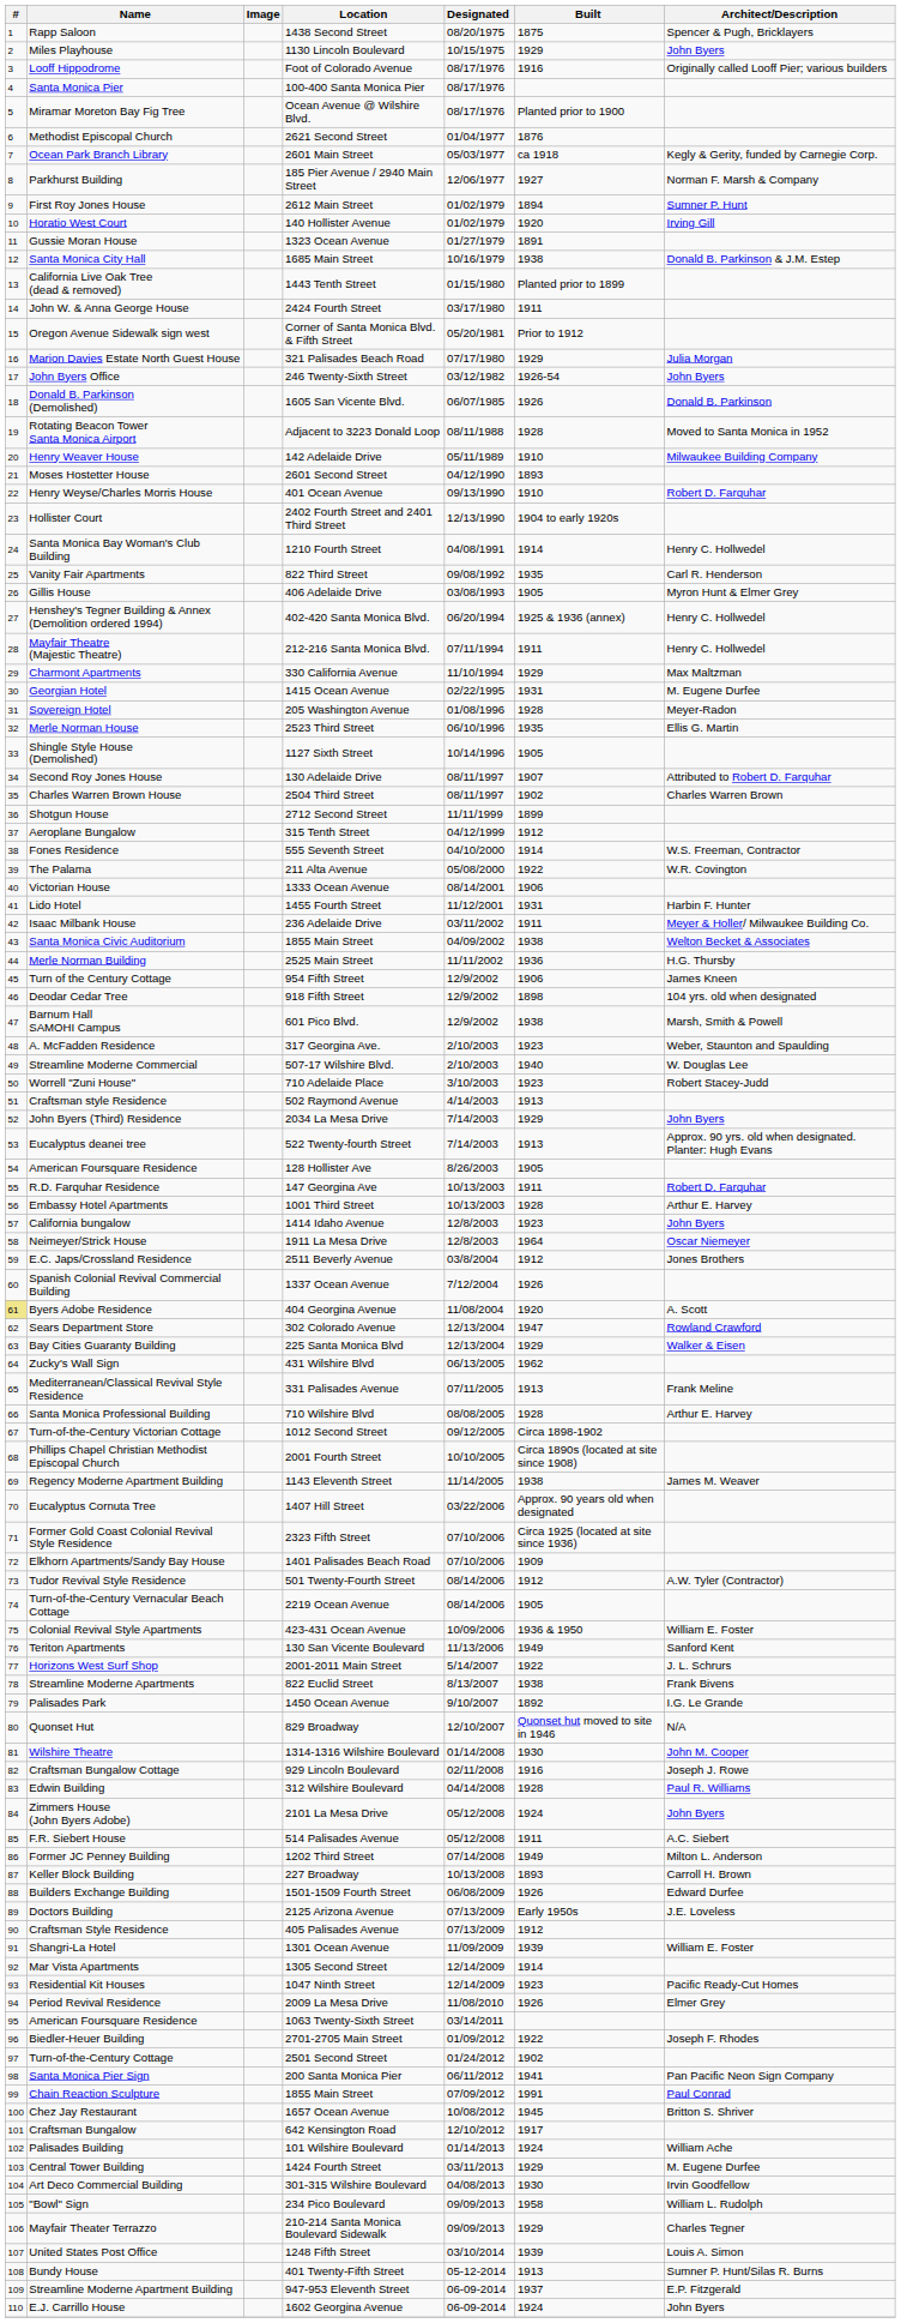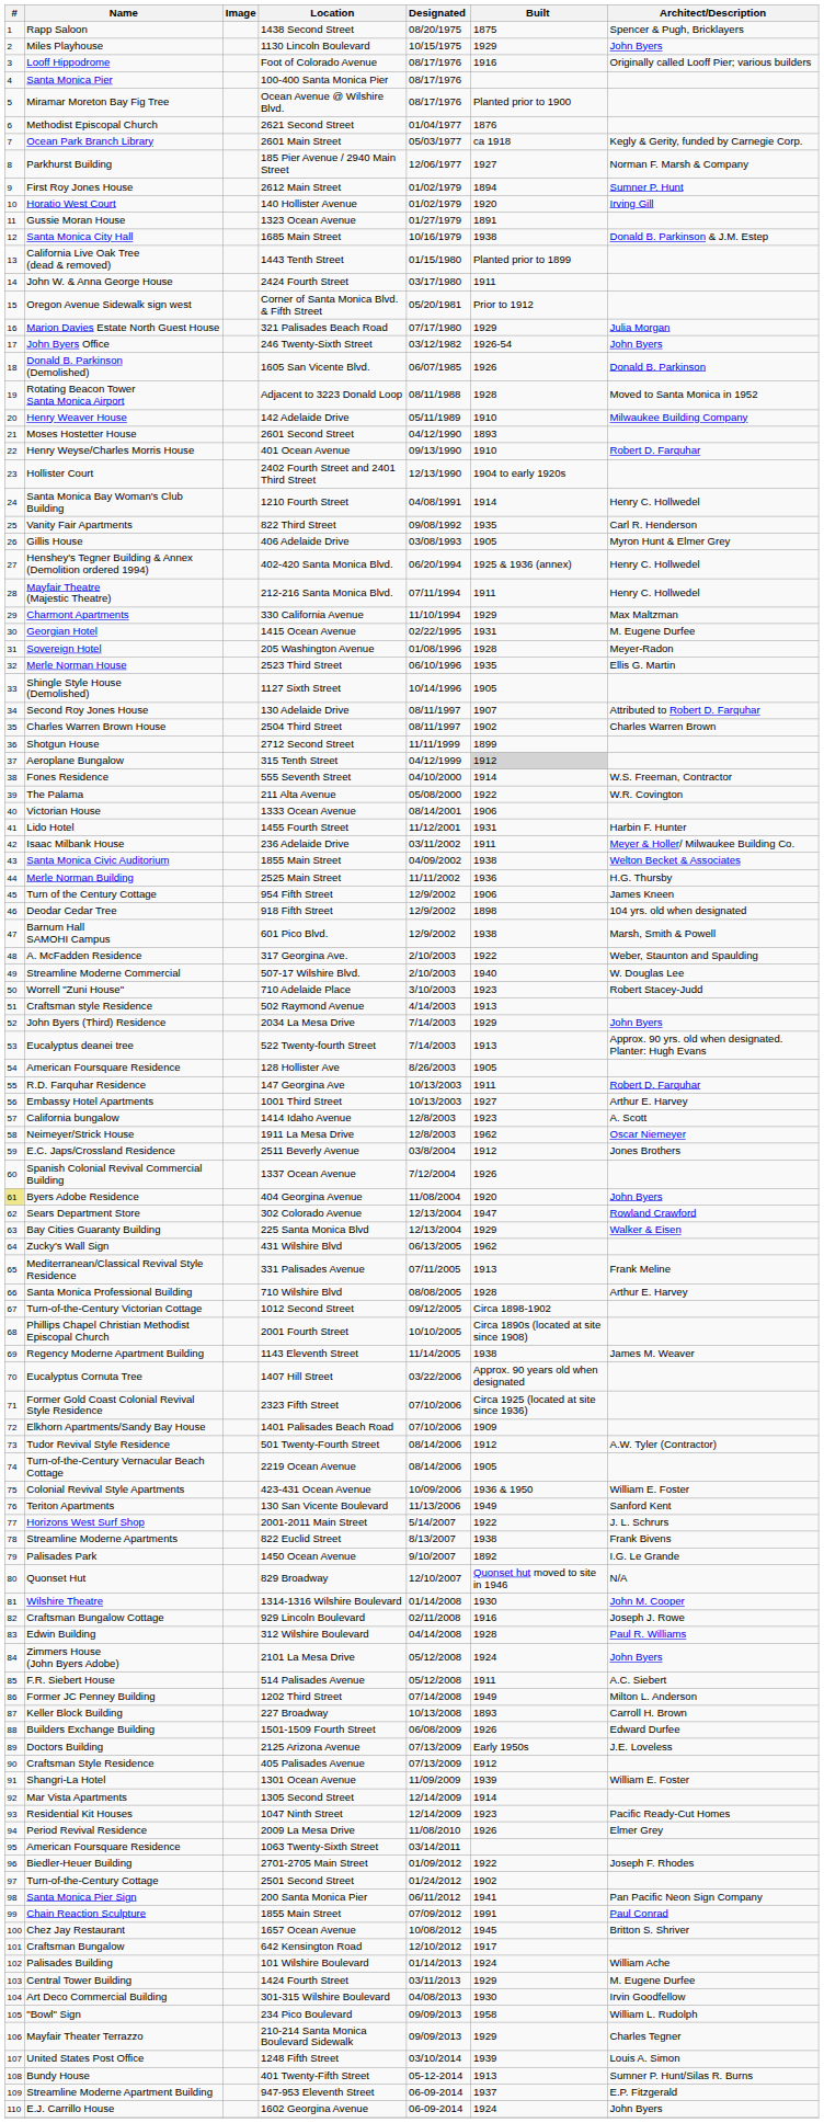Aeroplane Bungalow | Built: no background -> lightgrey background
A. McFadden Residence | Built: 1923 -> 1922
Embassy Hotel Apartments | Built: 1928 -> 1927
California bungalow | Architect/Description: John Byers -> A. Scott
Neimeyer/Strick House | Built: 1964 -> 1962
Byers Adobe Residence | Architect/Description: A. Scott -> John Byers
